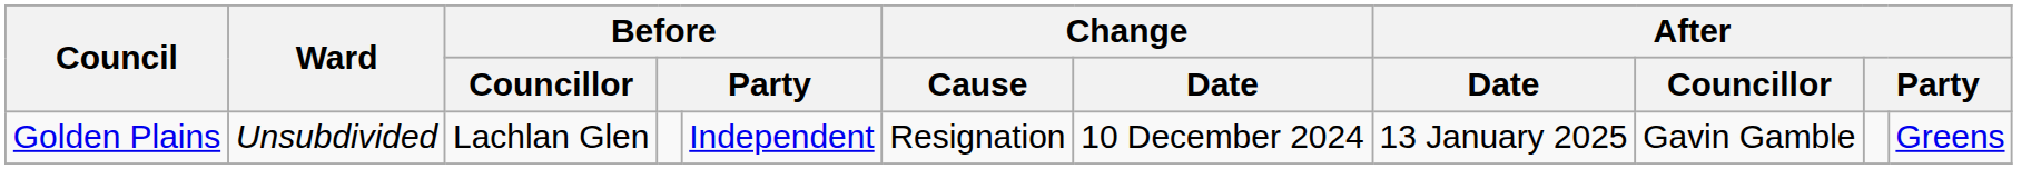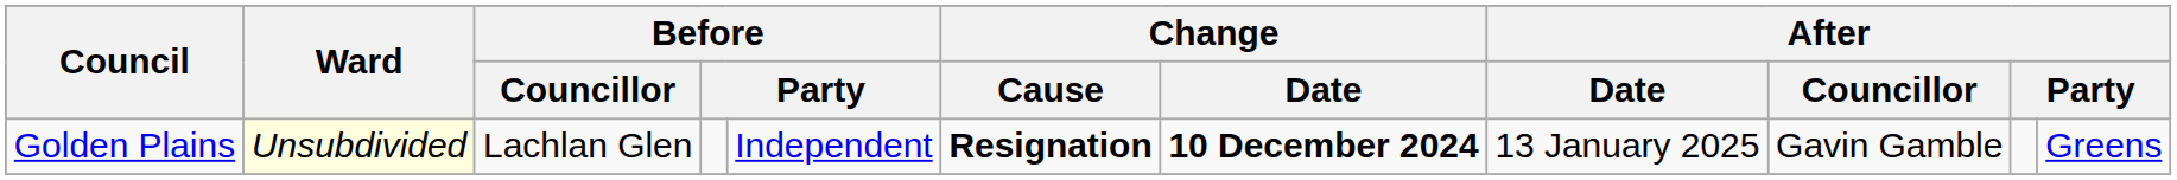Golden Plains | Ward: no background -> lightyellow background
Golden Plains | Change / Cause: normal -> bold
Golden Plains | Change / Date: normal -> bold
